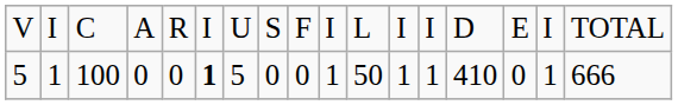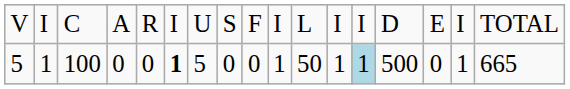row 2 | column 13: no background -> lightblue background
row 2 | column 14: 410 -> 500
row 2 | column 17: 666 -> 665
